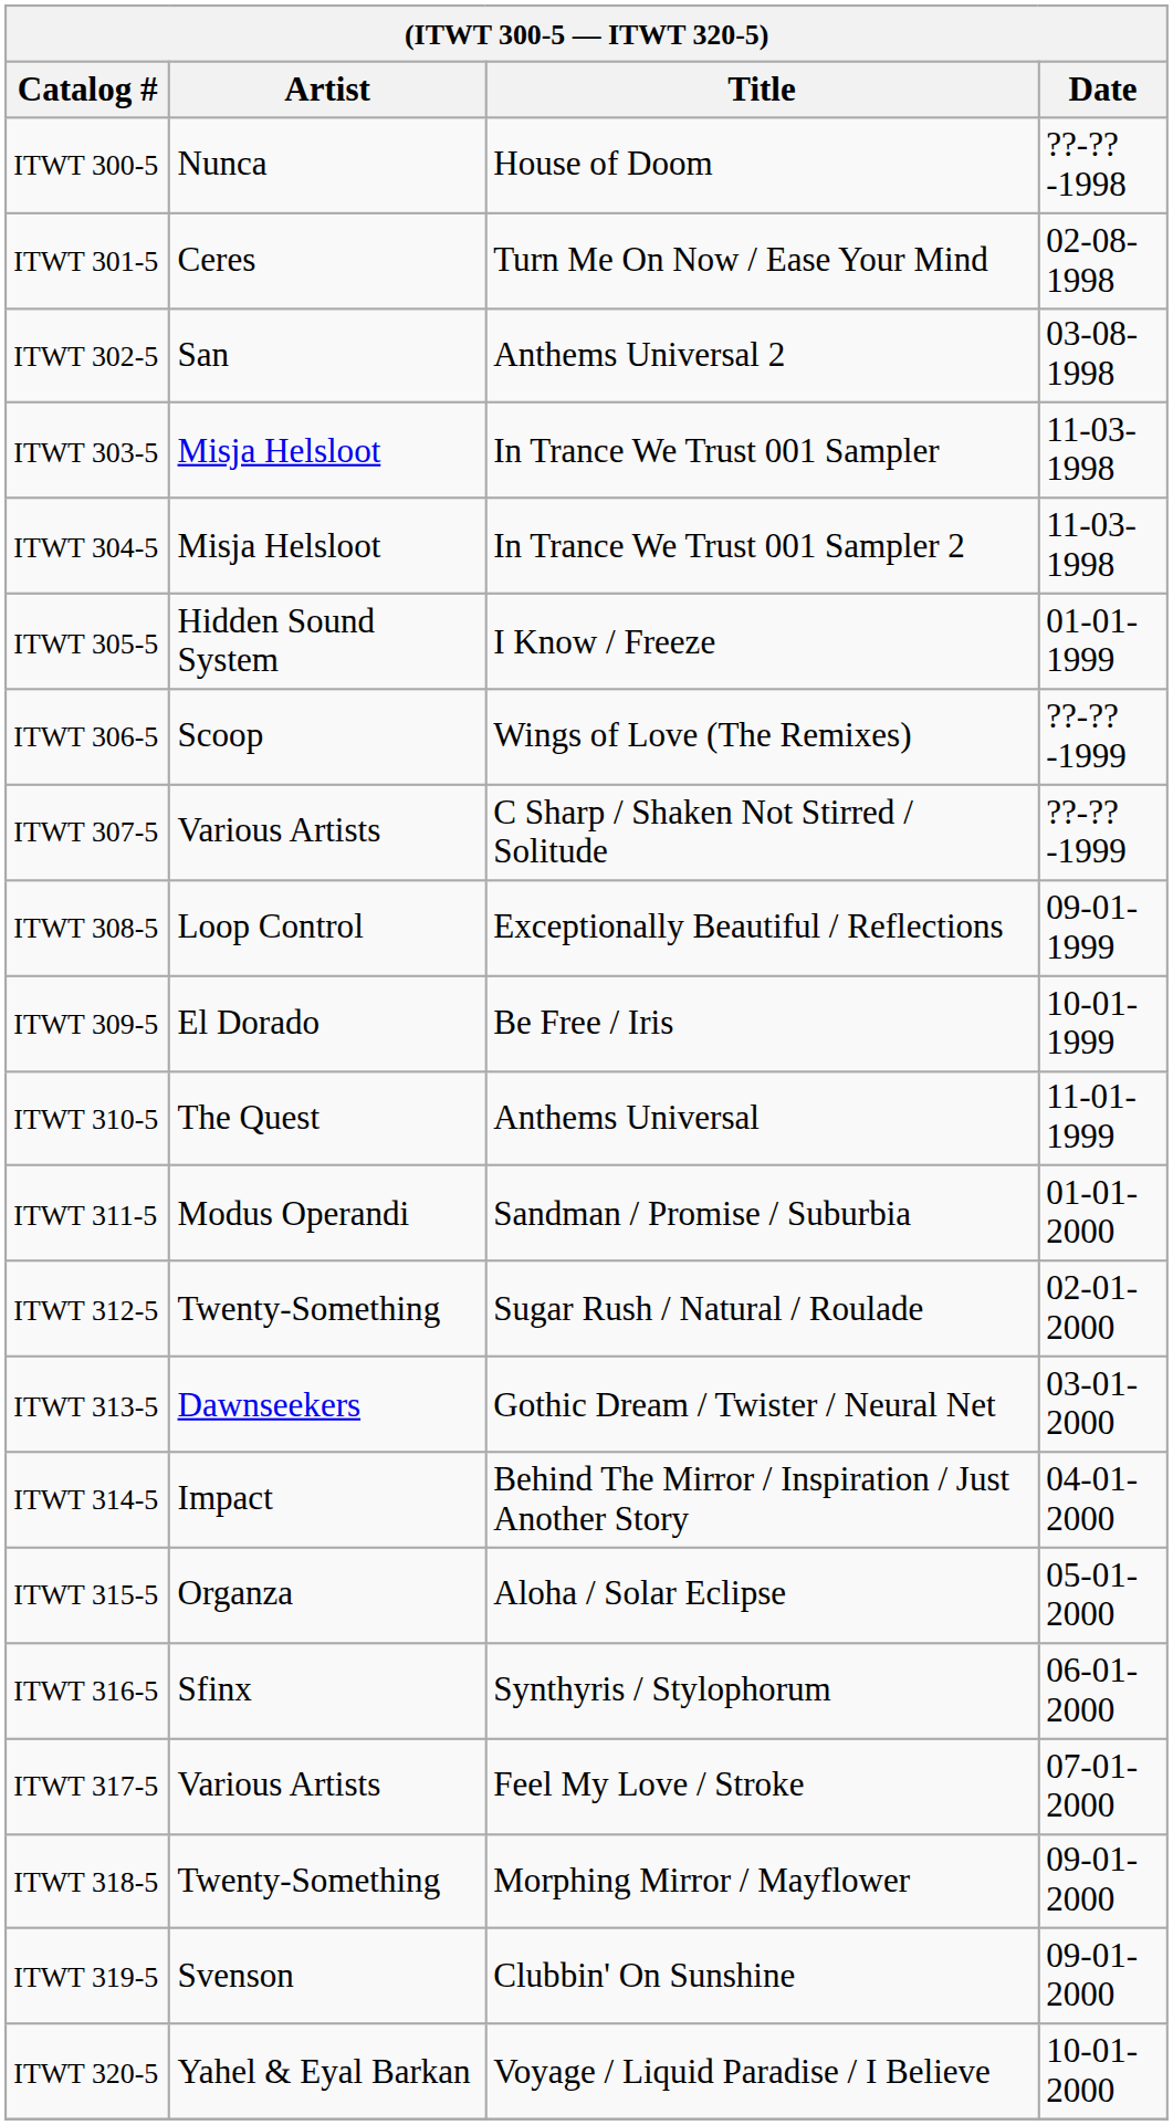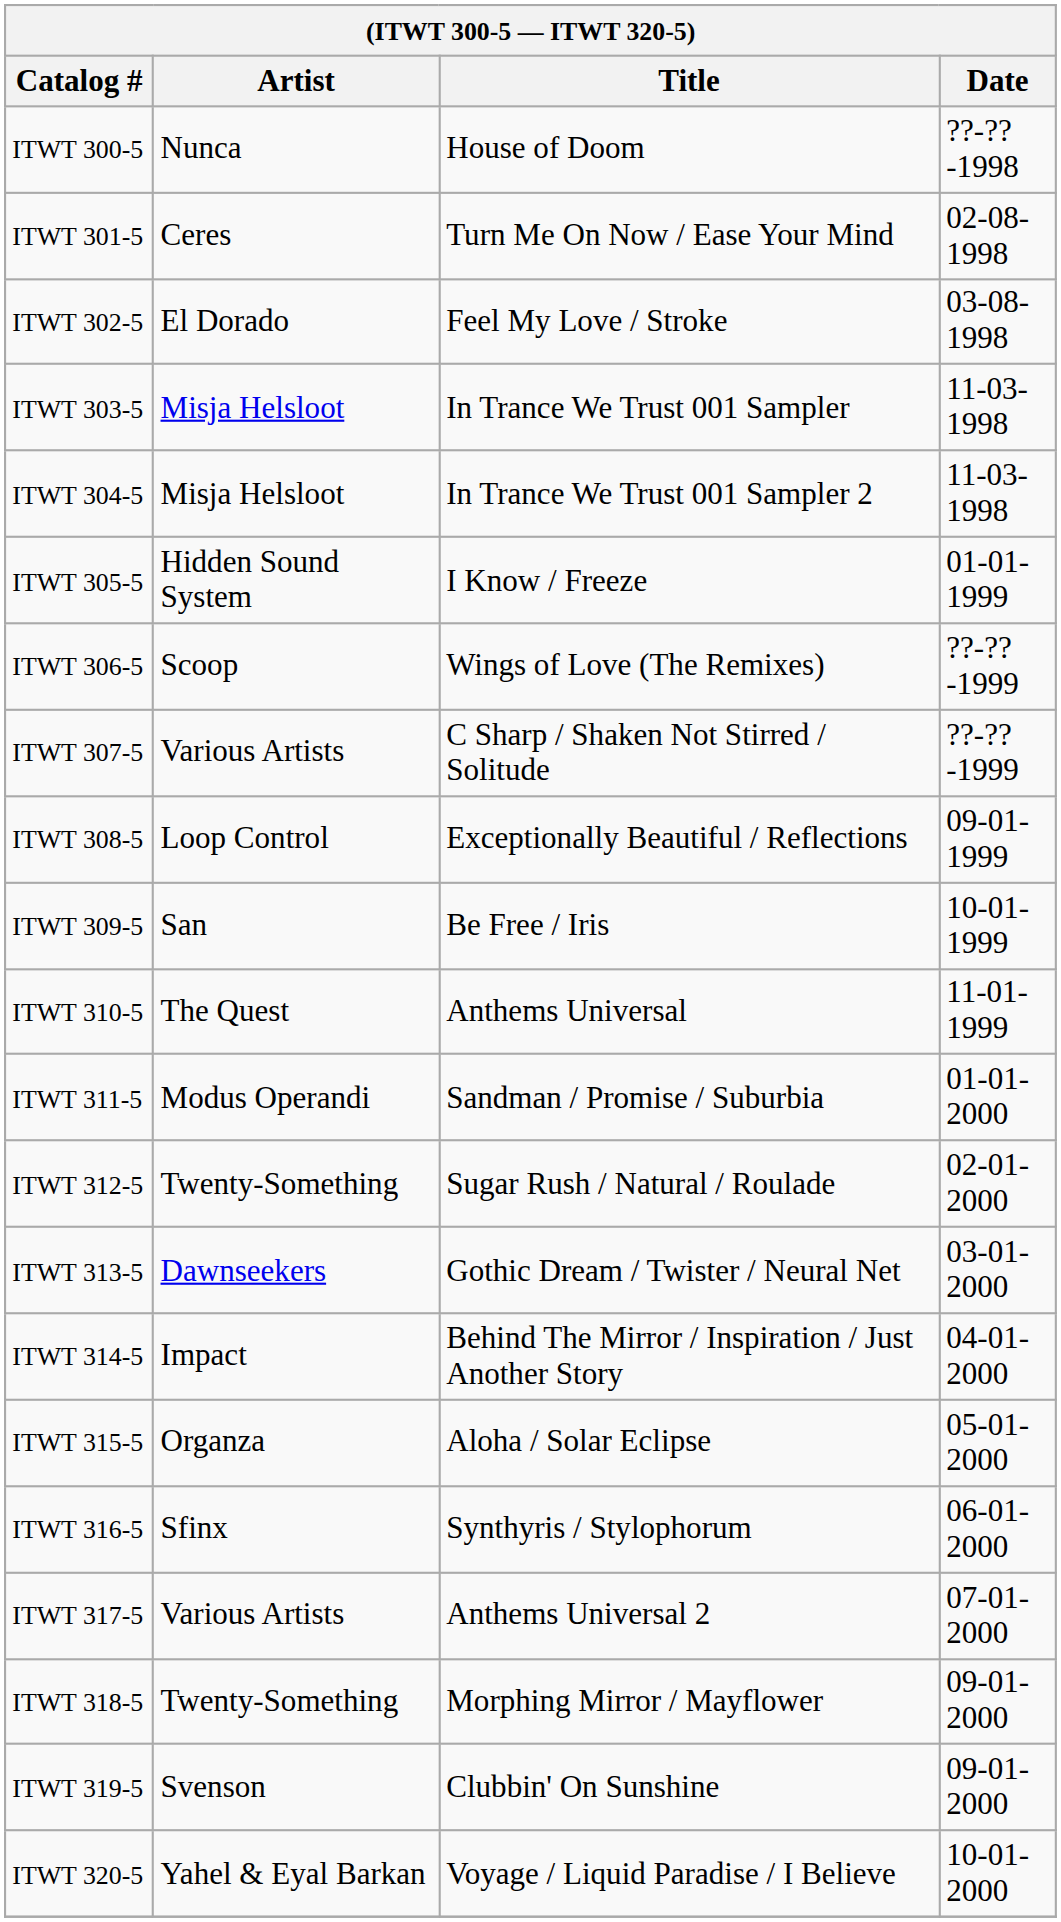ITWT 302-5 | Artist: San -> El Dorado
ITWT 302-5 | Title: Anthems Universal 2 -> Feel My Love / Stroke
ITWT 309-5 | Artist: El Dorado -> San
ITWT 317-5 | Title: Feel My Love / Stroke -> Anthems Universal 2
